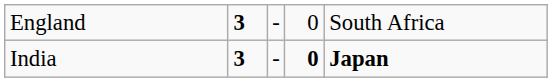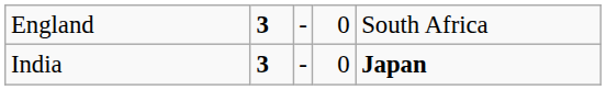India | column 4: bold -> normal
